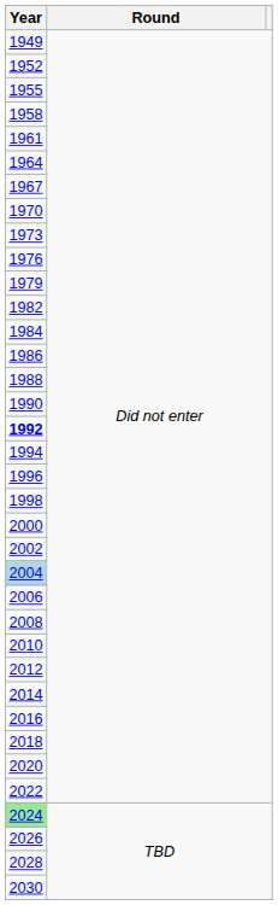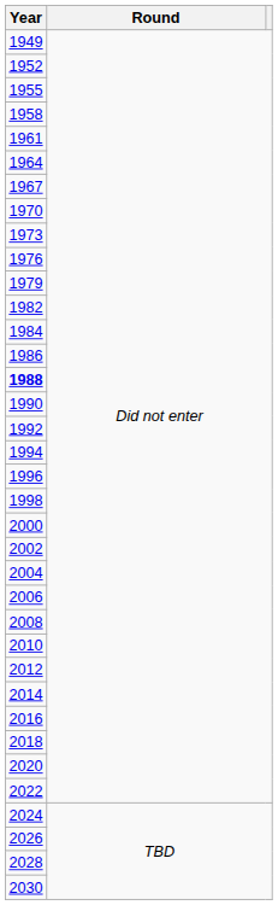1988 | Year: normal -> bold
1992 | Year: bold -> normal
2004 | Year: lightblue background -> no background
2024 | Year: lightgreen background -> no background
